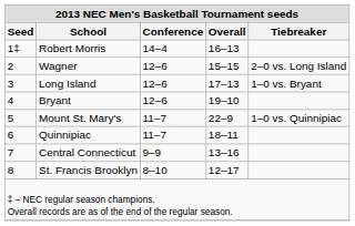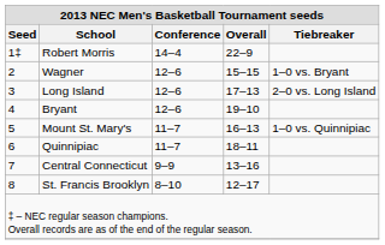Robert Morris | Overall: 16–13 -> 22–9
Wagner | Tiebreaker: 2–0 vs. Long Island -> 1–0 vs. Bryant
Long Island | Tiebreaker: 1–0 vs. Bryant -> 2–0 vs. Long Island
Mount St. Mary's | Overall: 22–9 -> 16–13
